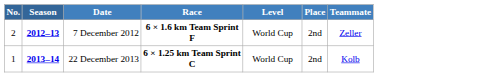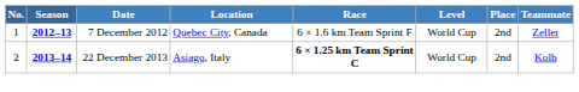+ column: Location | Quebec City, Canada | Asiago, Italy
7 December 2012 | No.: 2 -> 1
7 December 2012 | Race: bold -> normal
22 December 2013 | No.: 1 -> 2
